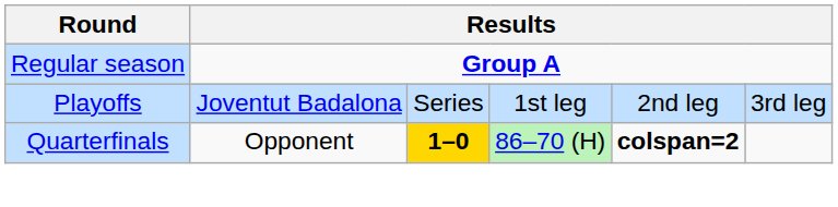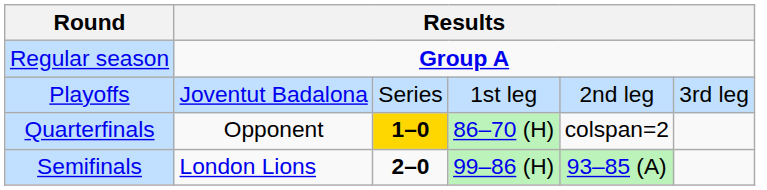Quarterfinals | column 5: bold -> normal
+ row: Semifinals | London Lions | 2–0 | 99–86 (H) | 93–85 (A)
